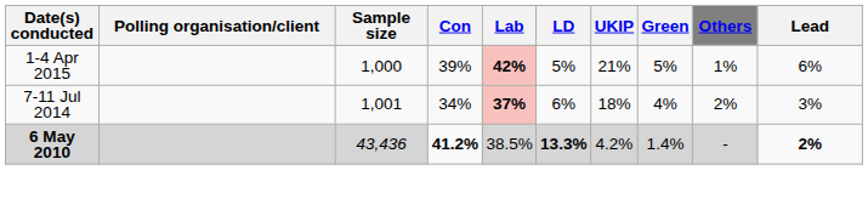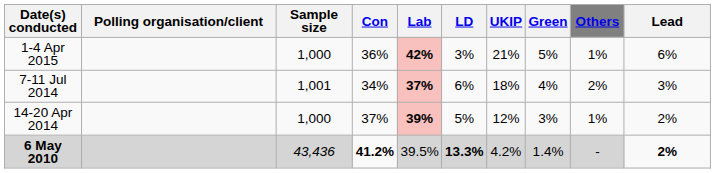1-4 Apr 2015 | Con: 39% -> 36%
1-4 Apr 2015 | LD: 5% -> 3%
+ row: 14-20 Apr 2014 | 1,000 | 37% | 39% | 5% | 12% | 3% | 1% | 2%
6 May 2010 | Lab: 38.5% -> 39.5%
